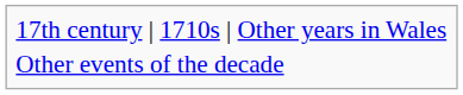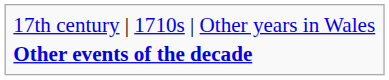row 2 | column 1: normal -> bold
